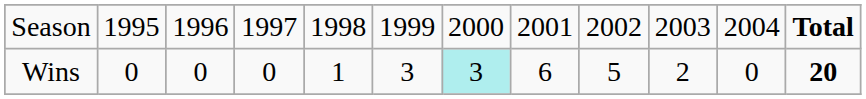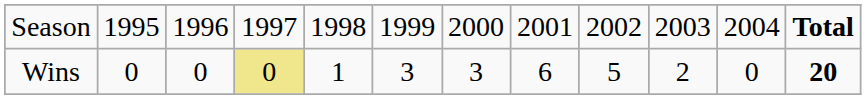Wins | column 4: no background -> khaki background
Wins | column 7: paleturquoise background -> no background
